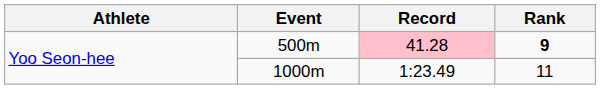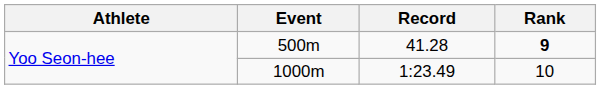500m | Record: pink background -> no background
1000m | Rank: 11 -> 10
